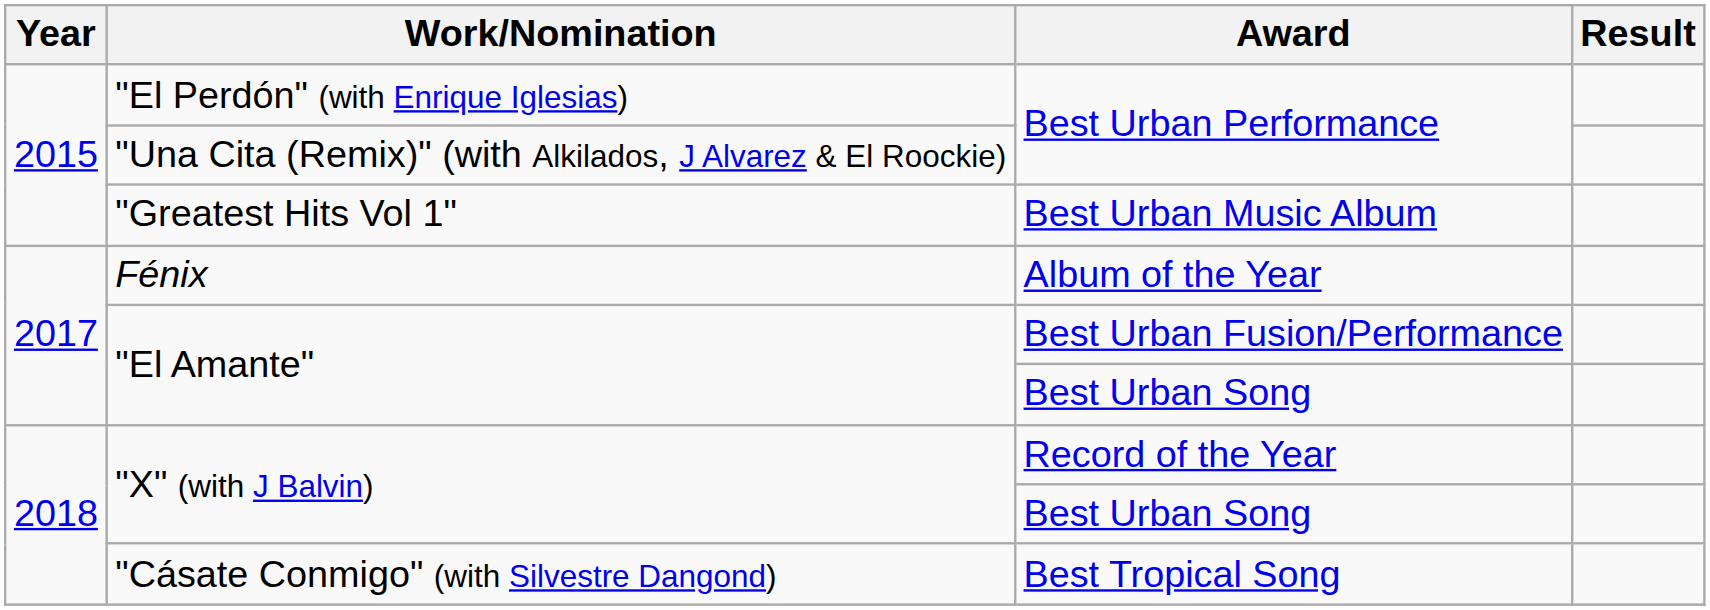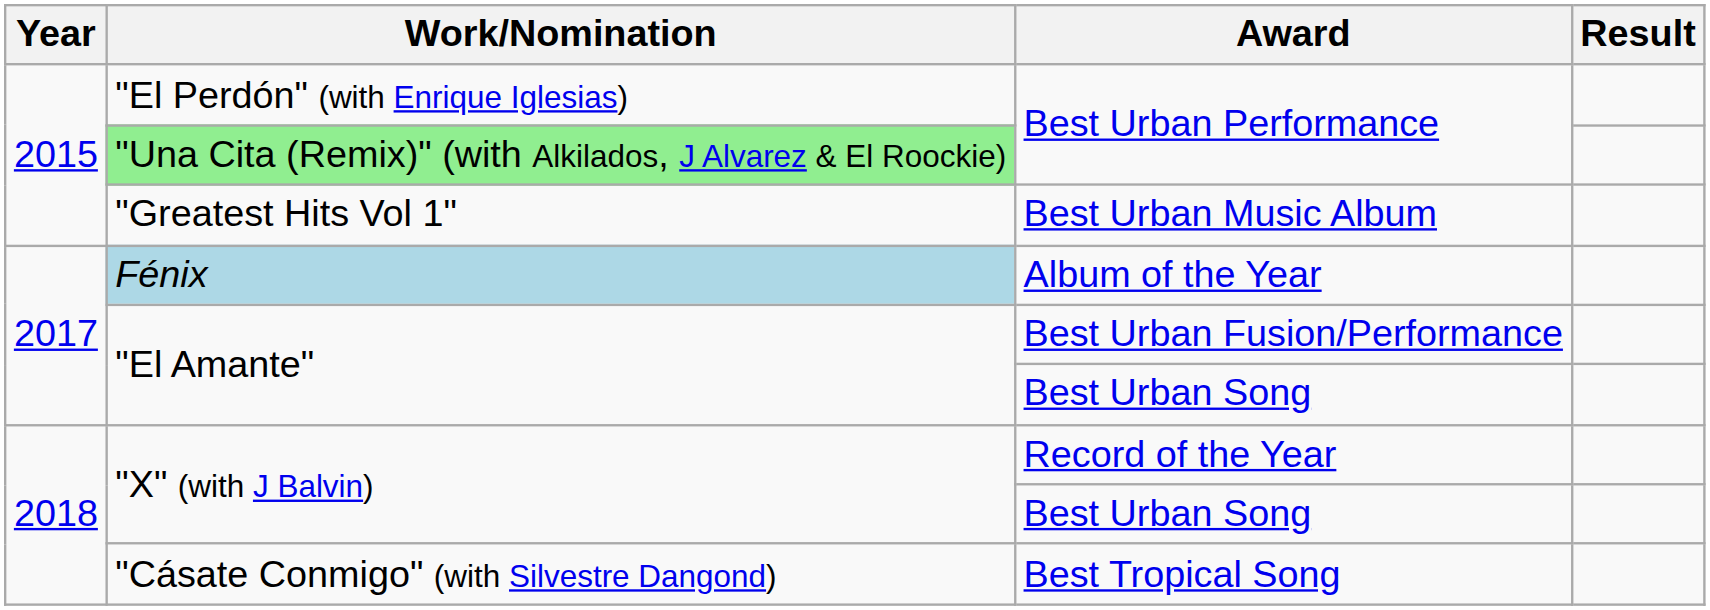"Una Cita (Remix)" (with Alkilados, J Alvarez & El Roockie) | Work/Nomination: no background -> lightgreen background
Fénix | Work/Nomination: no background -> lightblue background
